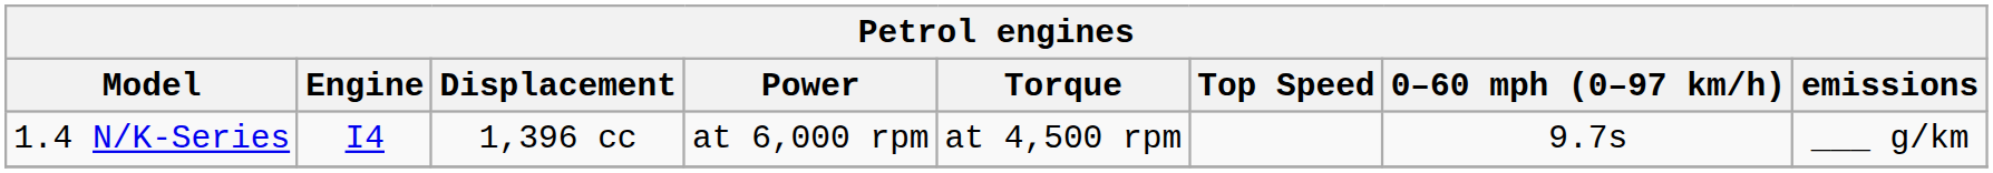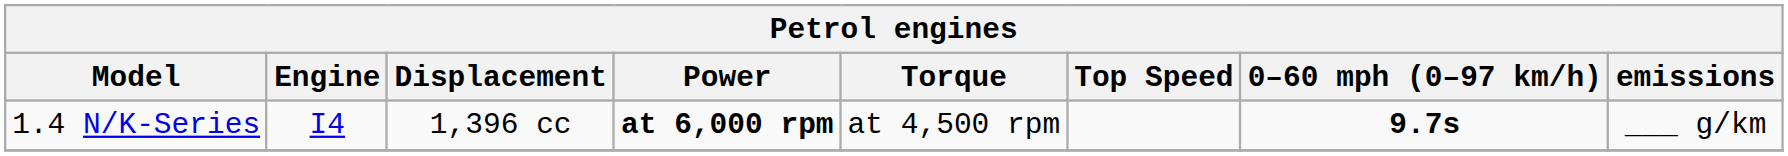1.4 N/K-Series | Power: normal -> bold
1.4 N/K-Series | 0–60 mph (0–97 km/h): normal -> bold
